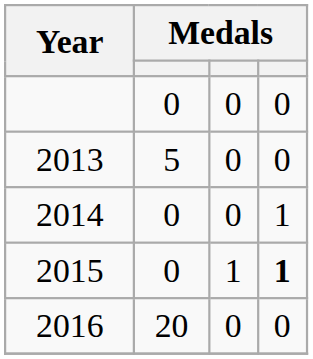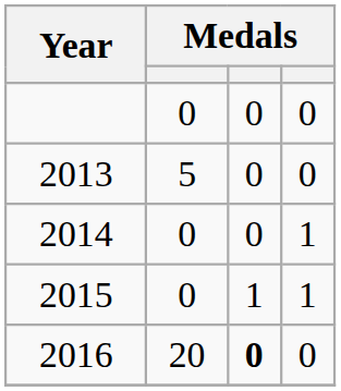2015 | column 4: bold -> normal
2016 | column 3: normal -> bold
